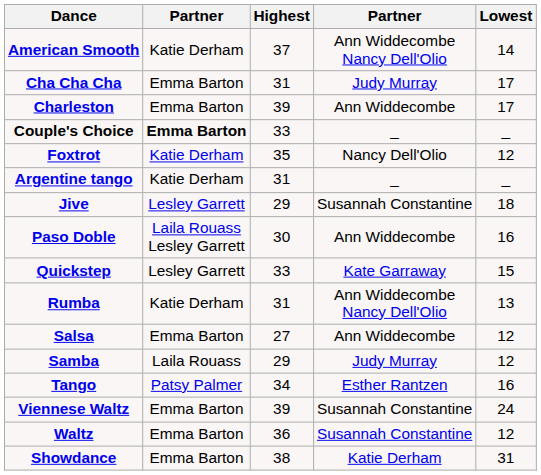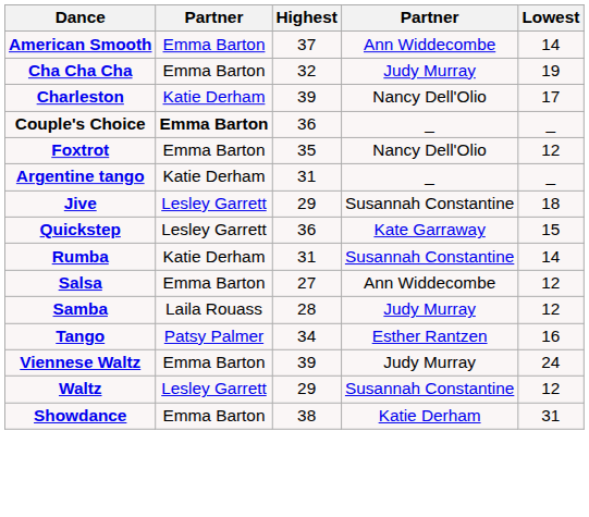American Smooth | column 2: Katie Derham -> Emma Barton
American Smooth | column 4: Ann Widdecombe Nancy Dell'Olio -> Ann Widdecombe
Cha Cha Cha | Highest: 31 -> 32
Cha Cha Cha | Lowest: 17 -> 19
Charleston | column 2: Emma Barton -> Katie Derham
Charleston | column 4: Ann Widdecombe -> Nancy Dell'Olio
Couple's Choice | Highest: 33 -> 36
Foxtrot | column 2: Katie Derham -> Emma Barton
- row: Paso Doble | Laila Rouass Lesley Garrett | 30 | Ann Widdecombe | 16
Quickstep | Highest: 33 -> 36
Rumba | column 4: Ann Widdecombe Nancy Dell'Olio -> Susannah Constantine
Rumba | Lowest: 13 -> 14
Samba | Highest: 29 -> 28
Viennese Waltz | column 4: Susannah Constantine -> Judy Murray
Waltz | column 2: Emma Barton -> Lesley Garrett
Waltz | Highest: 36 -> 29
